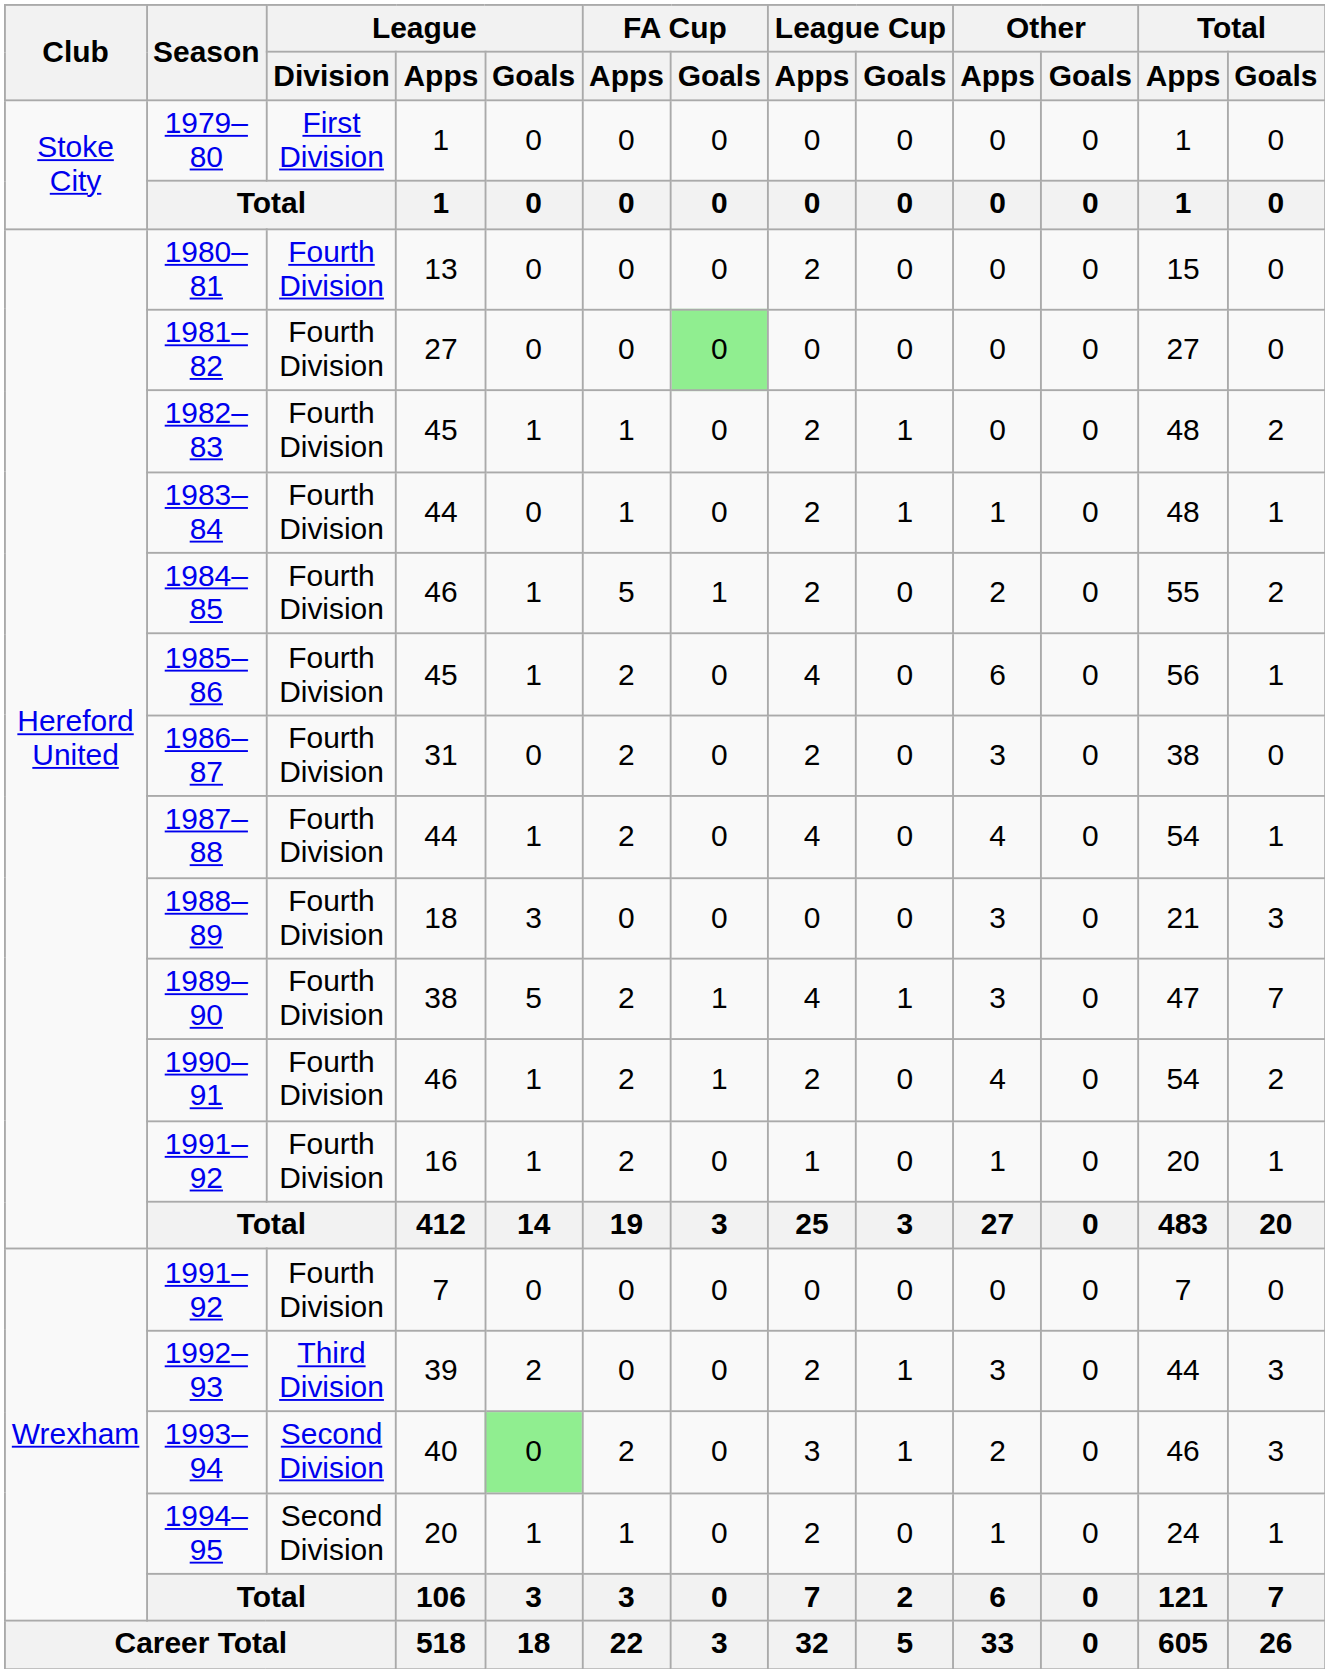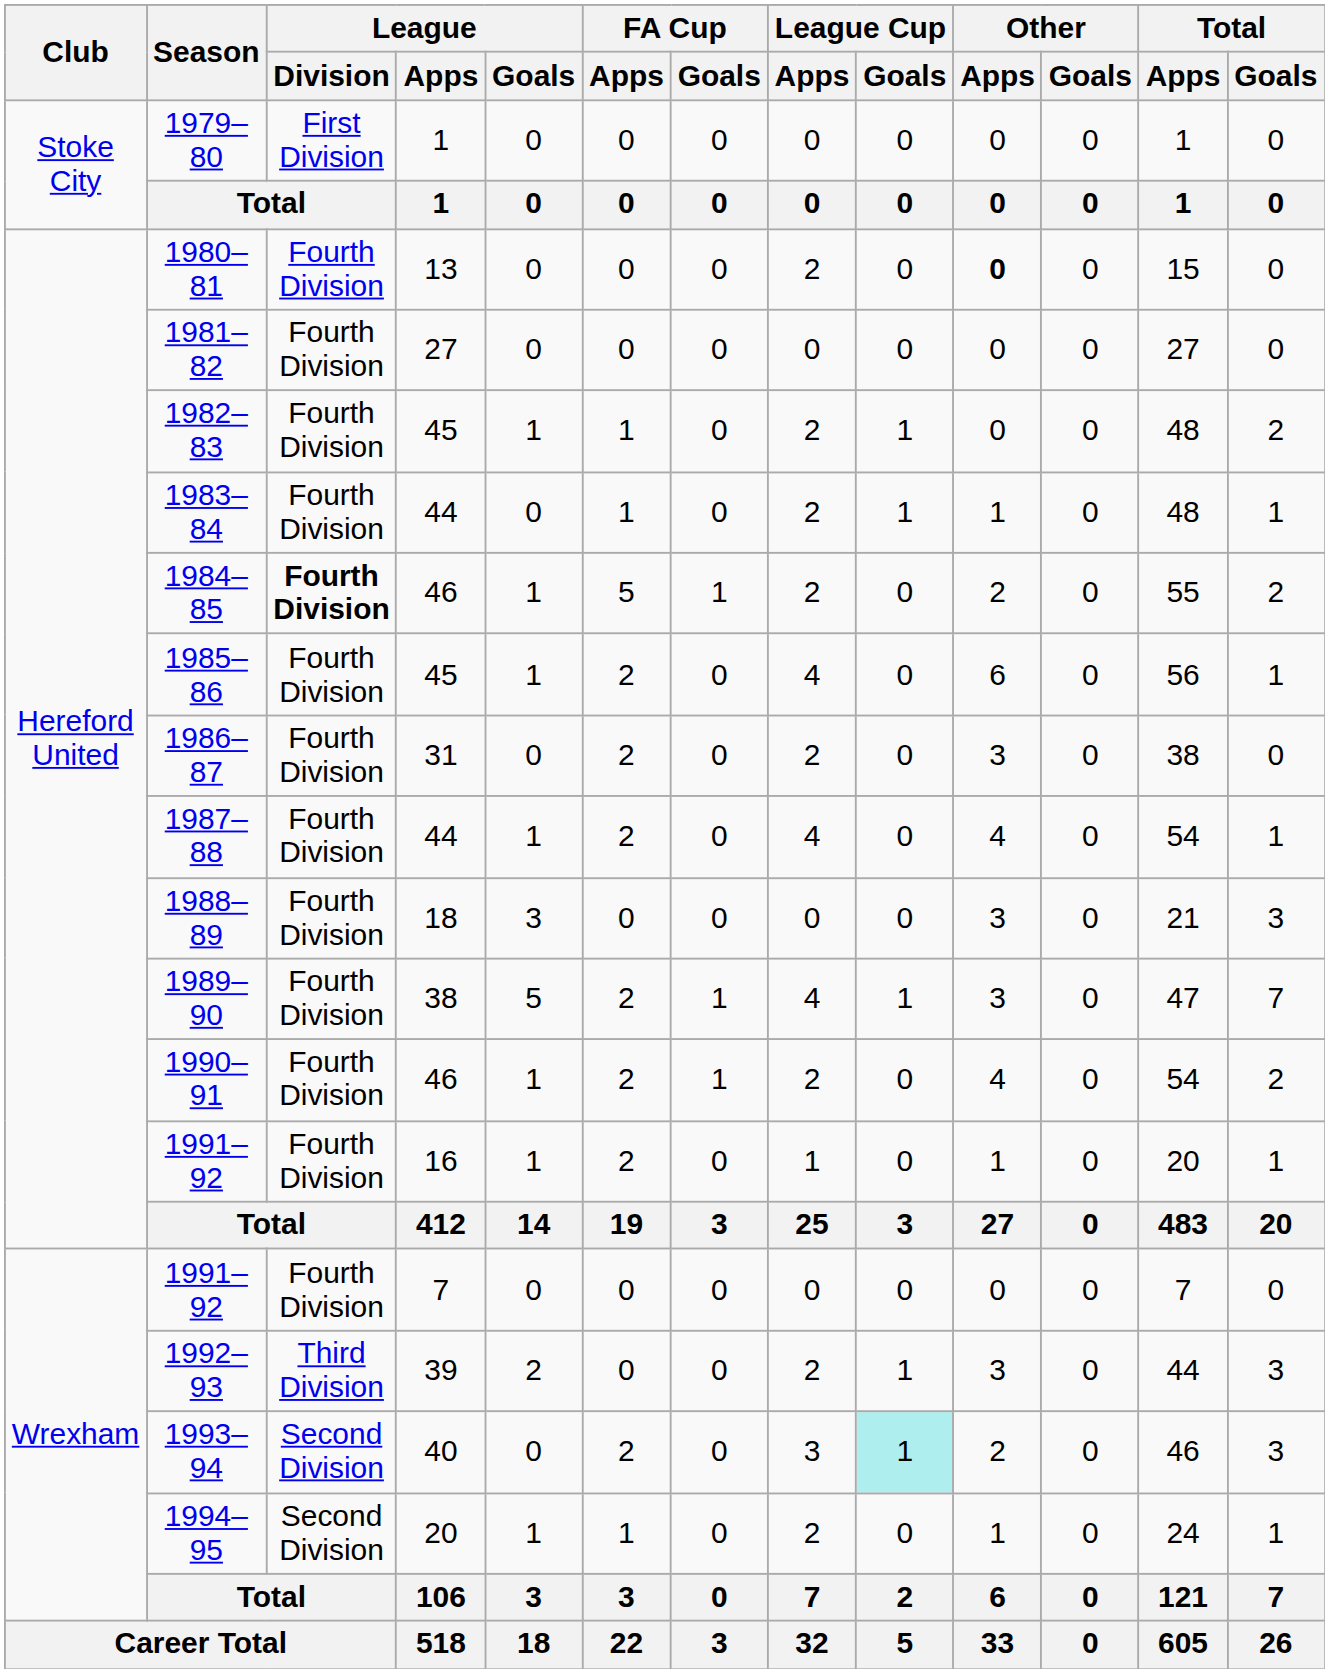1980–81 | Other / Apps: normal -> bold
1981–82 | FA Cup / Goals: lightgreen background -> no background
1984–85 | League / Division: normal -> bold
1993–94 | League / Goals: lightgreen background -> no background
1993–94 | League Cup / Goals: no background -> paleturquoise background
